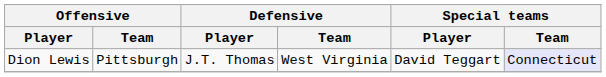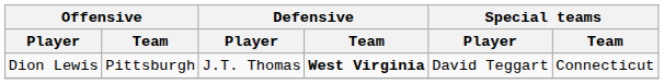Dion Lewis | Defensive / Team: normal -> bold
Dion Lewis | Special teams / Team: lavender background -> no background
